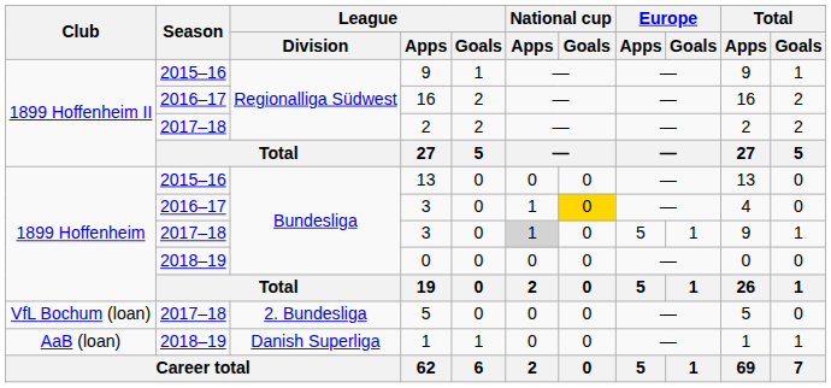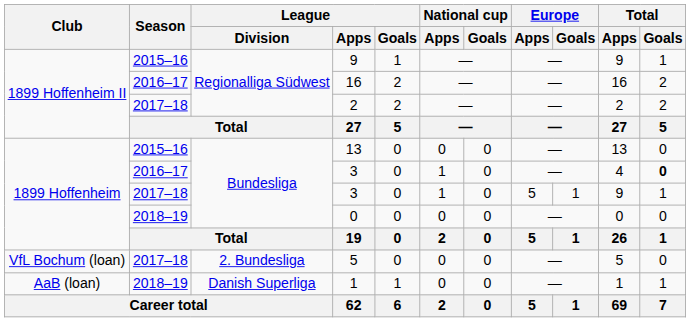2016–17 / 3 | National cup / Goals: gold background -> no background
2016–17 / 3 | Total / Goals: normal -> bold
2017–18 / 3 | National cup / Apps: lightgrey background -> no background
